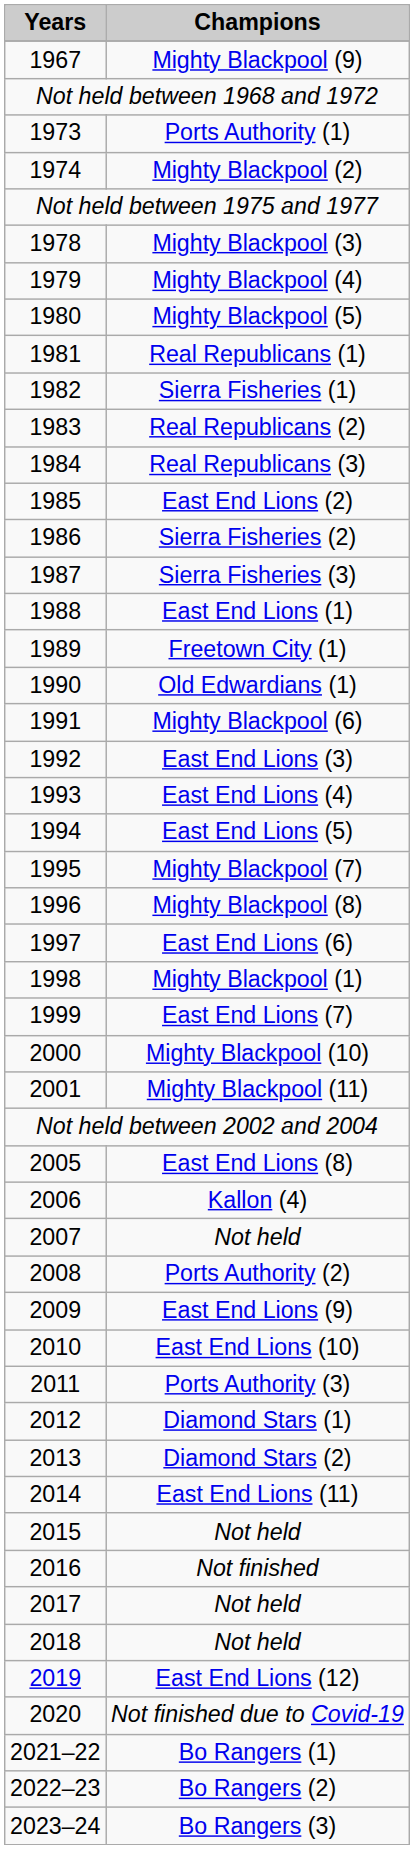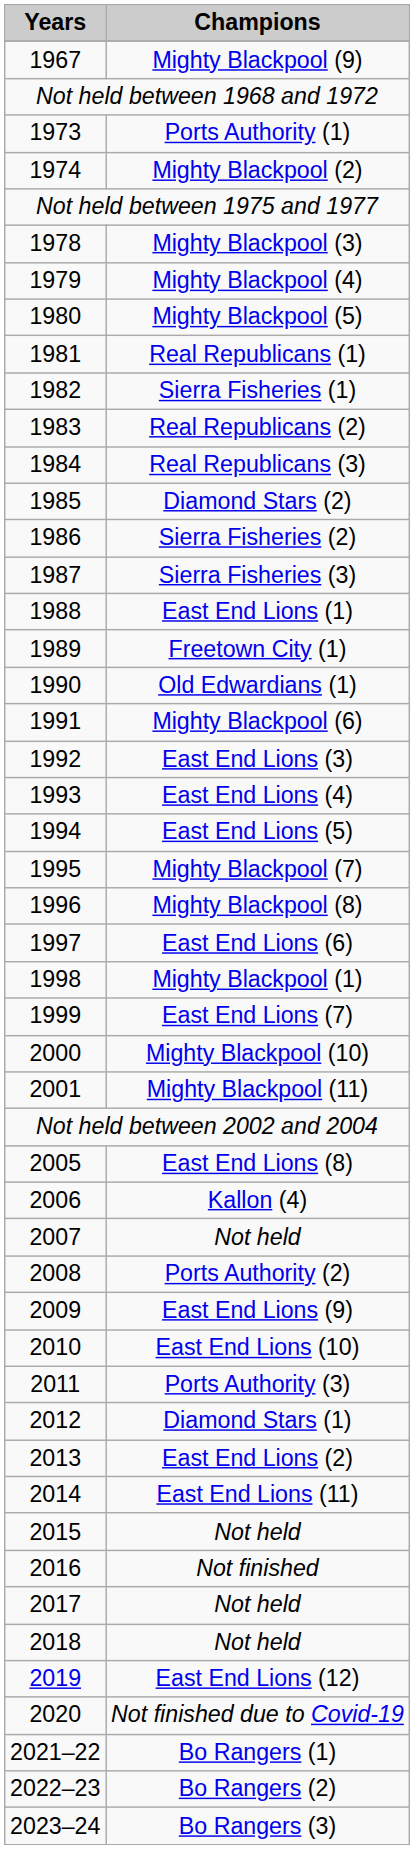row 14 | Champions: East End Lions (2) -> Diamond Stars (2)
row 40 | Champions: Diamond Stars (2) -> East End Lions (2)
